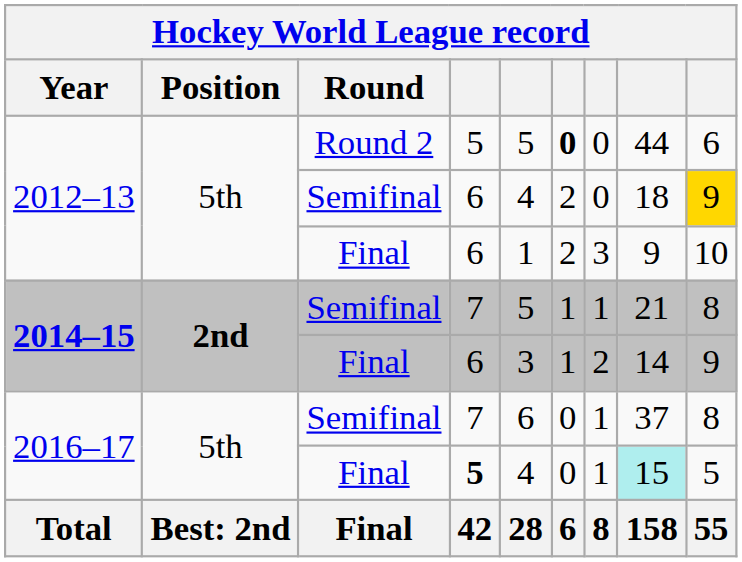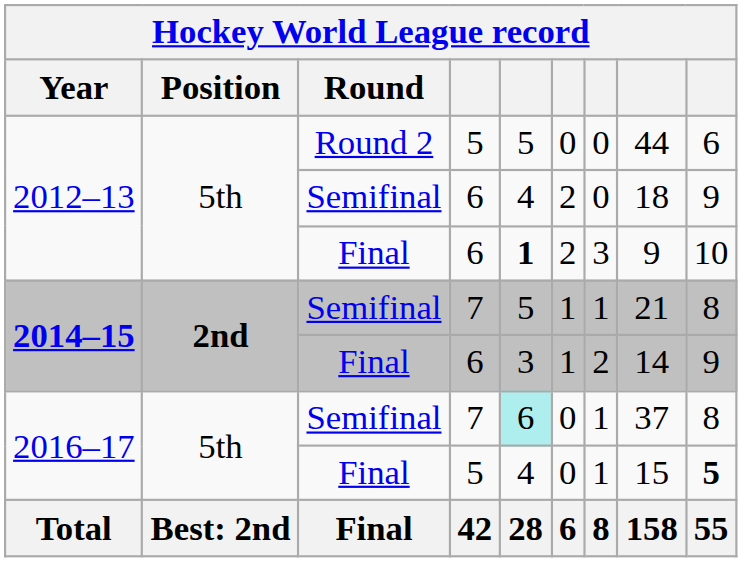2012–13 / Round 2 | column 6: bold -> normal
2012–13 / Semifinal | column 9: gold background -> no background
2012–13 / Final | column 5: normal -> bold
2016–17 / Semifinal | column 5: no background -> paleturquoise background
2016–17 / Final | column 4: bold -> normal
2016–17 / Final | column 8: paleturquoise background -> no background
2016–17 / Final | column 9: normal -> bold
